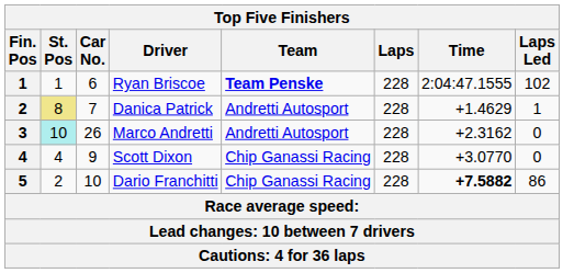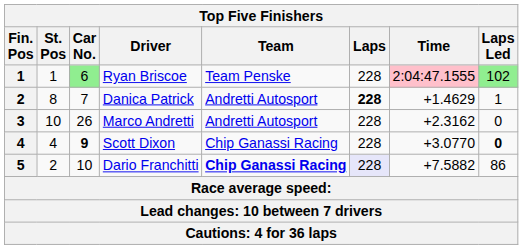Ryan Briscoe | Car No.: no background -> lightgreen background
Ryan Briscoe | Team: bold -> normal
Ryan Briscoe | Time: no background -> pink background
Ryan Briscoe | Laps Led: no background -> lightgreen background
Danica Patrick | St. Pos: khaki background -> no background
Danica Patrick | Laps: normal -> bold
Marco Andretti | St. Pos: paleturquoise background -> no background
Scott Dixon | Car No.: normal -> bold
Scott Dixon | Laps Led: normal -> bold
Dario Franchitti | Team: normal -> bold
Dario Franchitti | Laps: no background -> lavender background
Dario Franchitti | Time: bold -> normal
